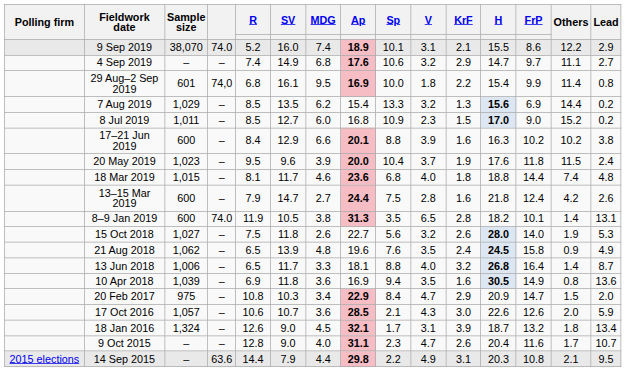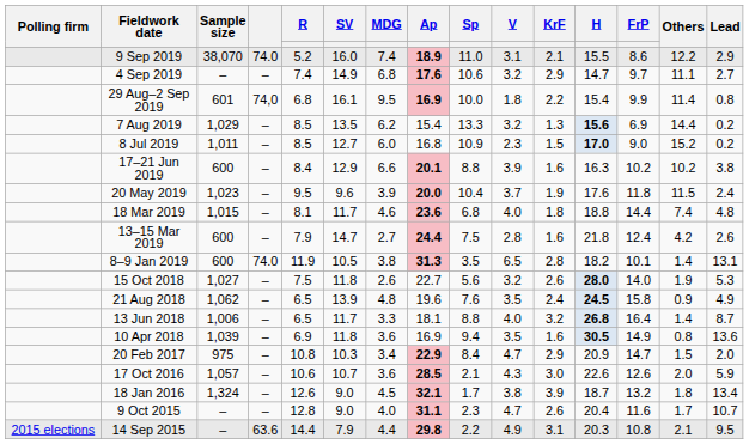9 Sep 2019 | Sp: 10.1 -> 11.0
18 Jan 2016 | V: 3.1 -> 3.8
